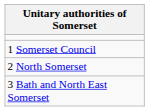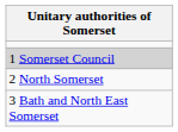row 3 | column 1: no background -> lightgrey background
